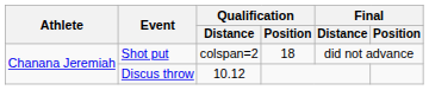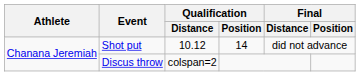Shot put | Qualification / Distance: colspan=2 -> 10.12
Shot put | Qualification / Position: 18 -> 14
Discus throw | Qualification / Distance: 10.12 -> colspan=2
